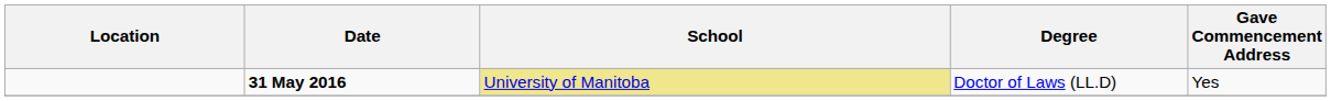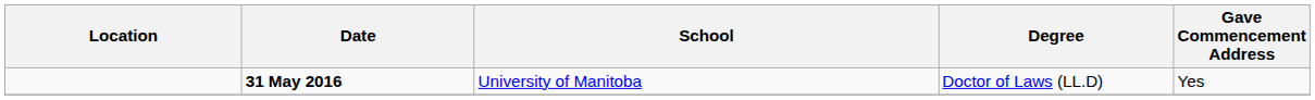31 May 2016 | School: khaki background -> no background
